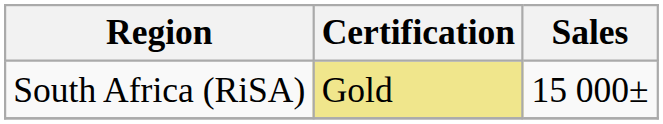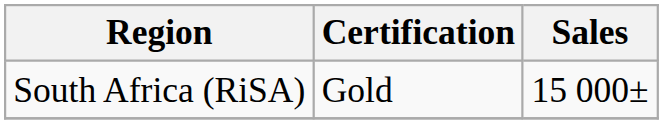South Africa (RiSA) | Certification: khaki background -> no background
